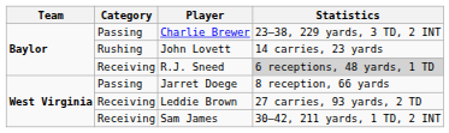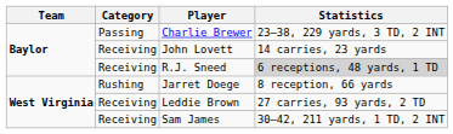John Lovett | Category: Rushing -> Receiving
Jarret Doege | Category: Passing -> Rushing
